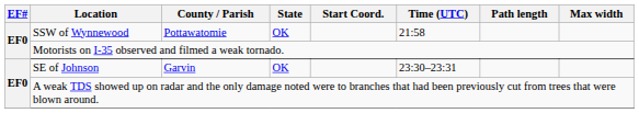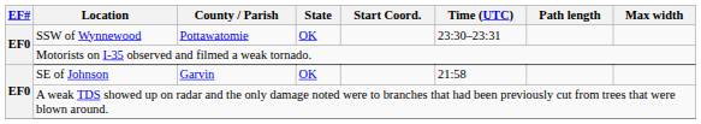SSW of Wynnewood | Time (UTC): 21:58 -> 23:30–23:31
SE of Johnson | Time (UTC): 23:30–23:31 -> 21:58
